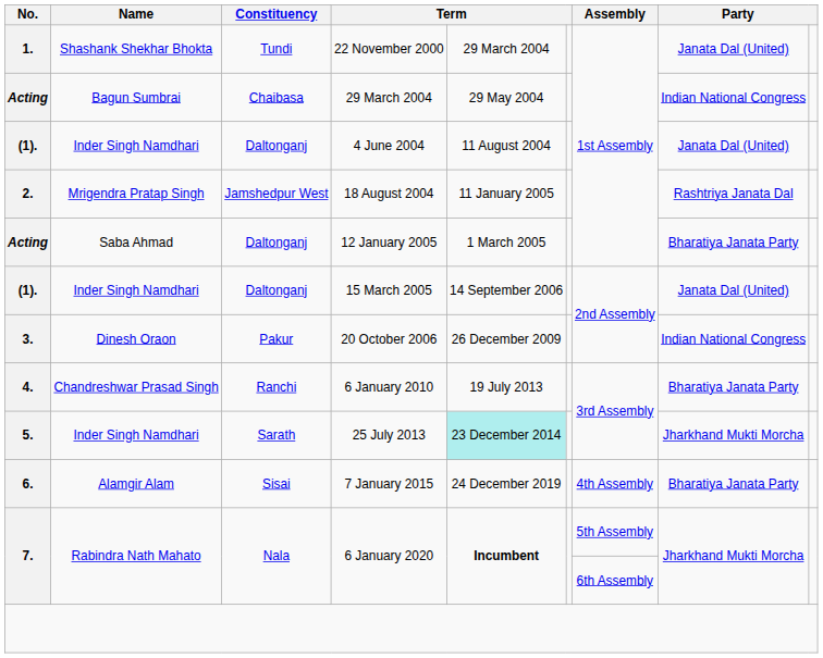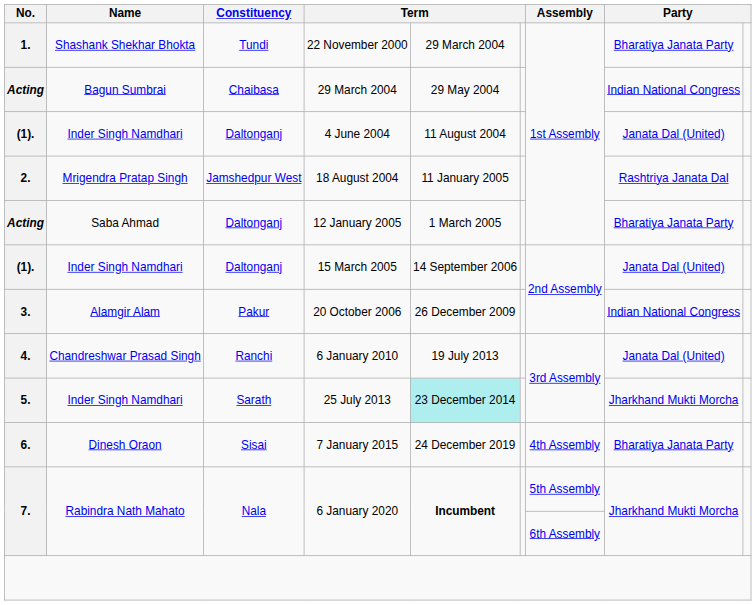22 November 2000 | column 8: Janata Dal (United) -> Bharatiya Janata Party
20 October 2006 | Name: Dinesh Oraon -> Alamgir Alam
6 January 2010 | column 8: Bharatiya Janata Party -> Janata Dal (United)
7 January 2015 | Name: Alamgir Alam -> Dinesh Oraon
